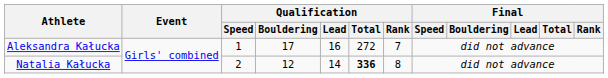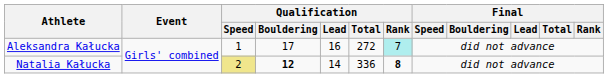row 3 | Qualification / Rank: no background -> paleturquoise background
row 4 | Qualification / Speed: no background -> khaki background
row 4 | Qualification / Bouldering: normal -> bold
row 4 | Qualification / Total: bold -> normal
row 4 | Qualification / Rank: normal -> bold
